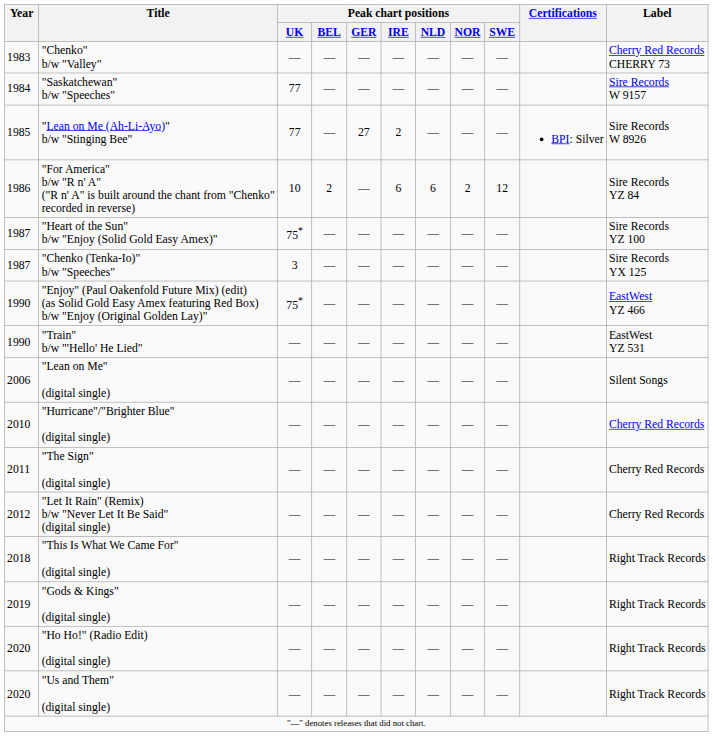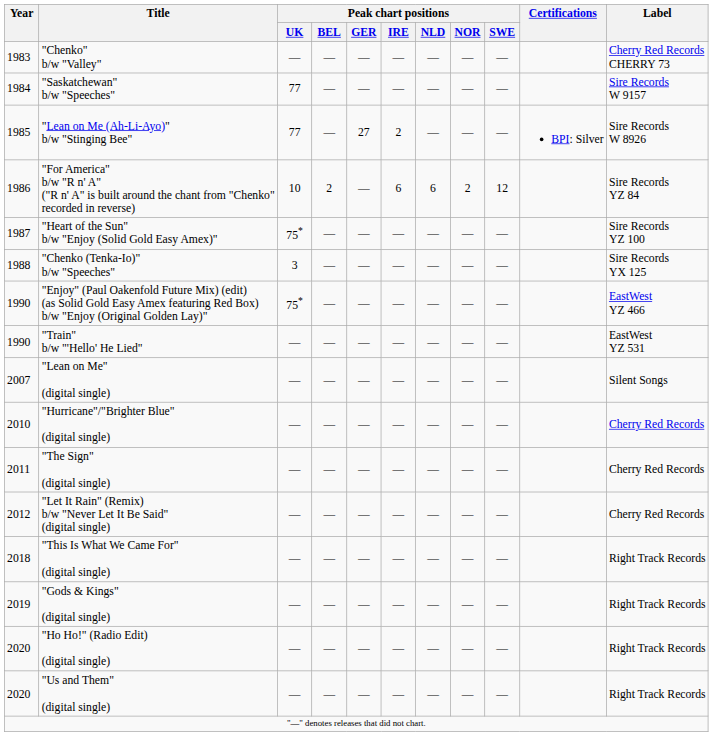"Chenko (Tenka-Io)" b/w "Speeches" | Year: 1987 -> 1988
"Lean on Me" (digital single) | Year: 2006 -> 2007
